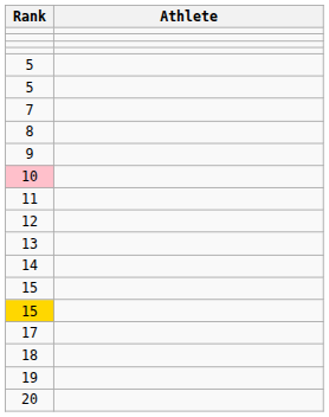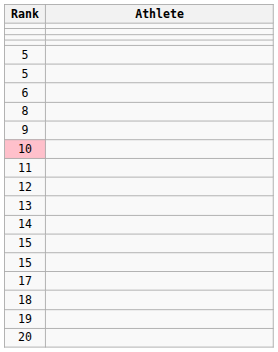row 8 | Rank: 7 -> 6
row 17 | Rank: gold background -> no background
